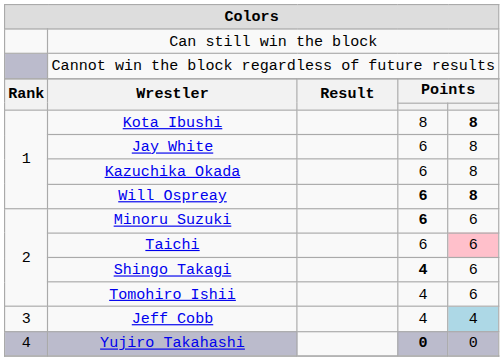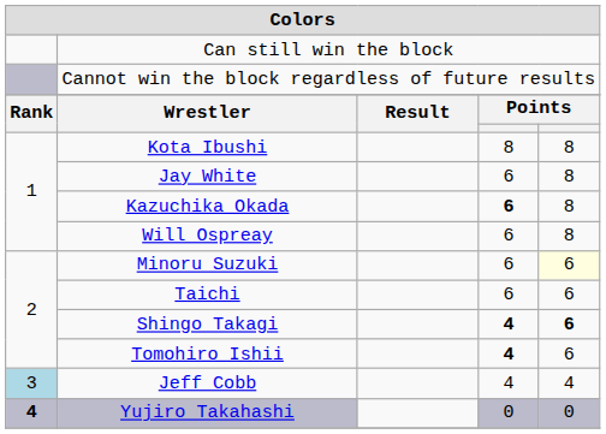Kota Ibushi | column 5: bold -> normal
Kazuchika Okada | column 4: normal -> bold
Will Ospreay | column 4: bold -> normal
Will Ospreay | column 5: bold -> normal
Minoru Suzuki | column 4: bold -> normal
Minoru Suzuki | column 5: no background -> lightyellow background
Taichi | column 5: pink background -> no background
Shingo Takagi | column 5: normal -> bold
Tomohiro Ishii | column 4: normal -> bold
Jeff Cobb | column 1: no background -> lightblue background
Jeff Cobb | column 5: lightblue background -> no background
Yujiro Takahashi | column 1: normal -> bold
Yujiro Takahashi | column 4: bold -> normal
